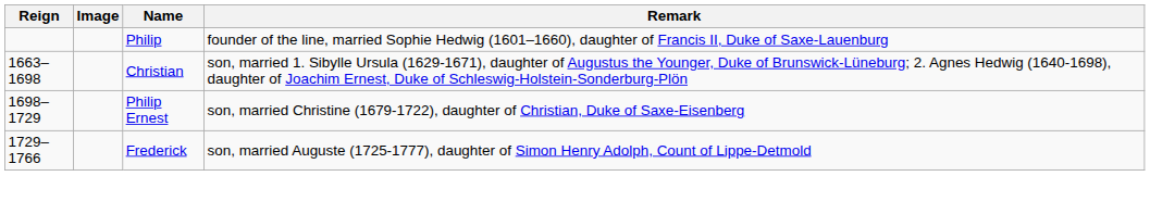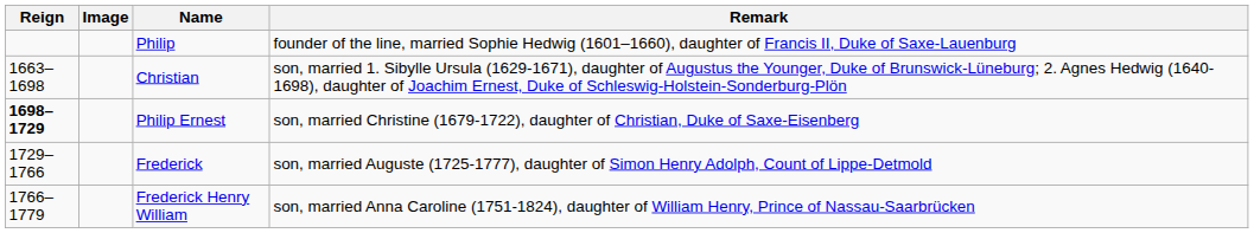Philip Ernest | Reign: normal -> bold
+ row: 1766–1779 | Frederick Henry William | son, married Anna Caroline (1751-1824), daughter of William Henry, Prince of Nassau-Saarbrücken
